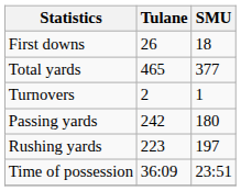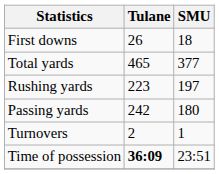rows swapped: Rushing yards <-> Turnovers
Time of possession | Tulane: normal -> bold
